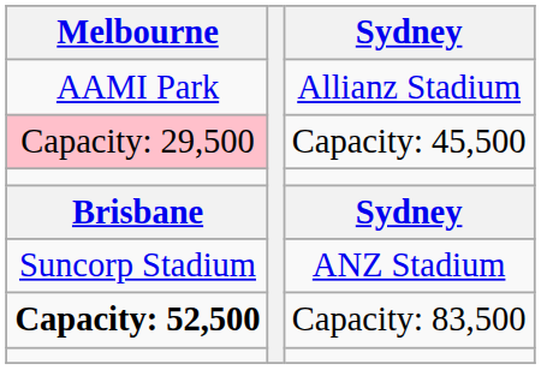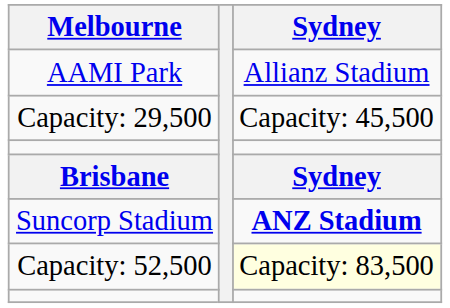Capacity: 29,500 | Melbourne: pink background -> no background
Suncorp Stadium | Sydney: normal -> bold
Capacity: 52,500 | Melbourne: bold -> normal
Capacity: 52,500 | Sydney: no background -> lightyellow background
